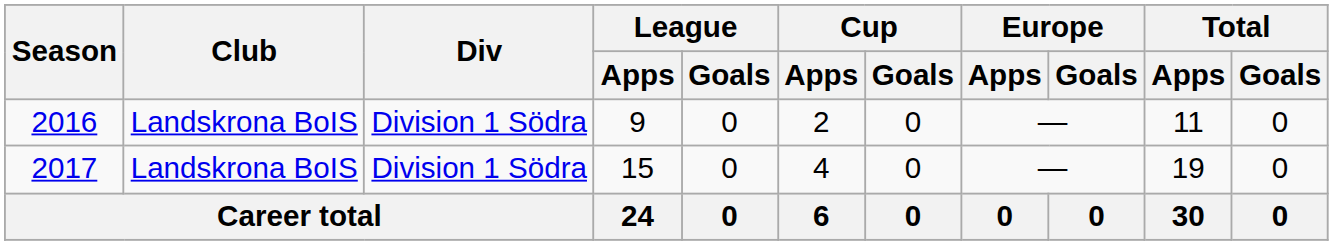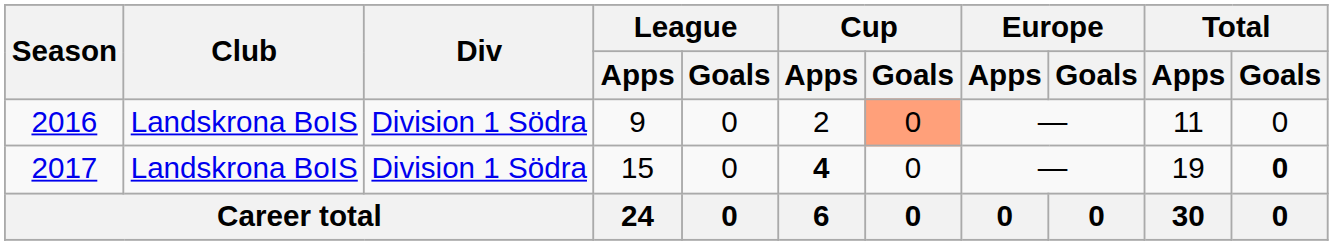2016 | Cup / Goals: no background -> lightsalmon background
2017 | Cup / Apps: normal -> bold
2017 | Total / Goals: normal -> bold
